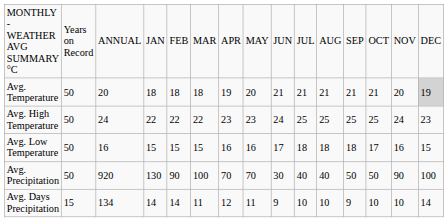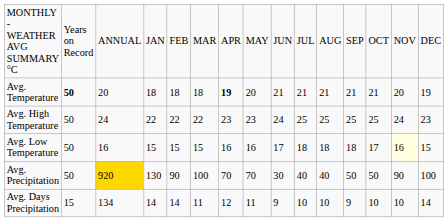row 2 | column 2: normal -> bold
row 2 | column 7: normal -> bold
row 2 | column 15: lightgrey background -> no background
row 4 | column 14: no background -> lightyellow background
row 5 | column 3: no background -> gold background
